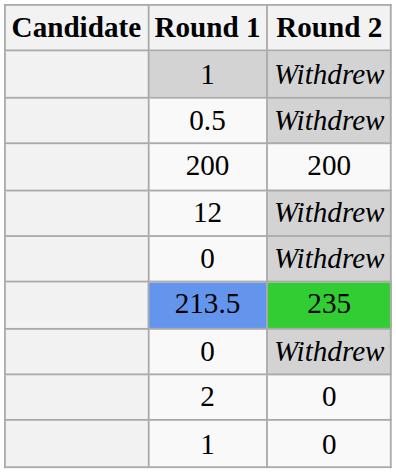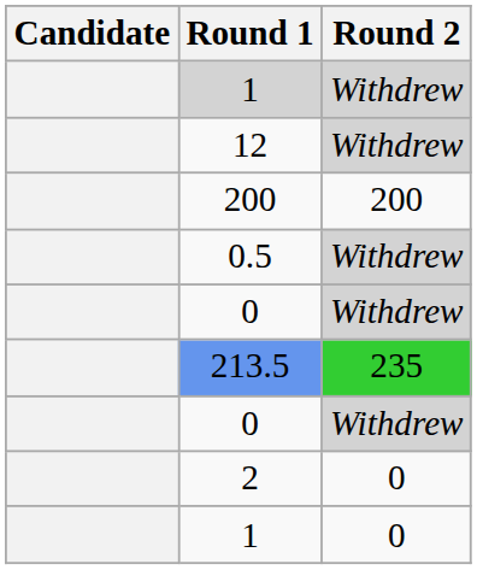rows swapped: 12 <-> 0.5
